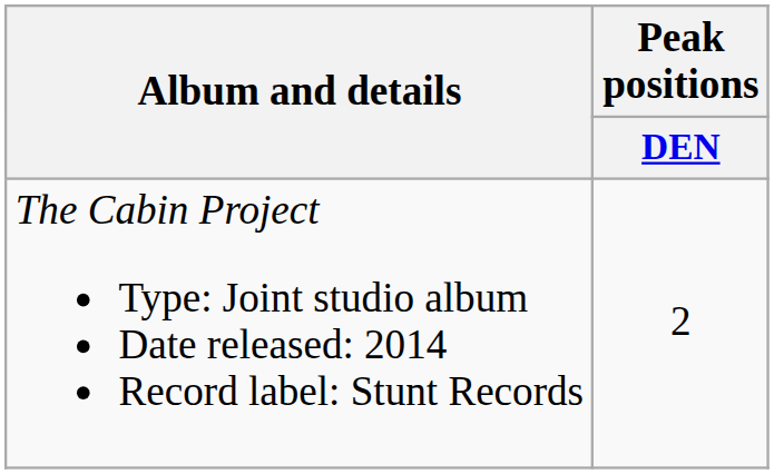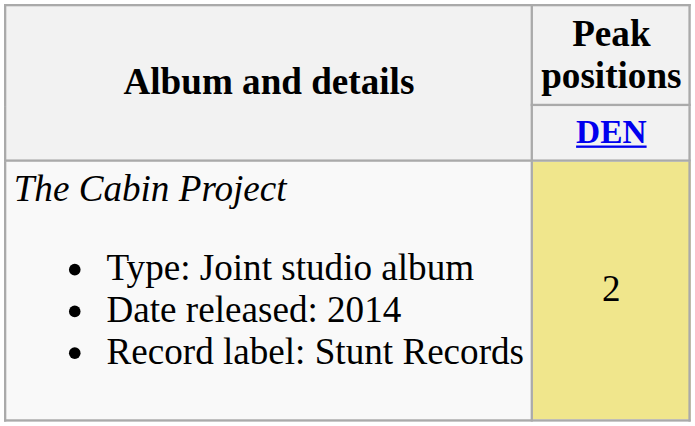row 3 | Peak positions / DEN: no background -> khaki background
